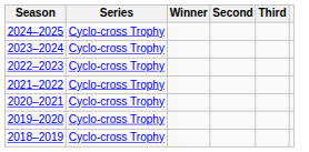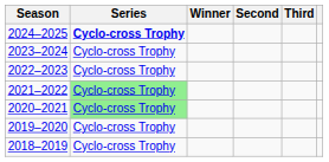2024–2025 | Series: normal -> bold
2021–2022 | Series: no background -> lightgreen background
2020–2021 | Series: no background -> lightgreen background
